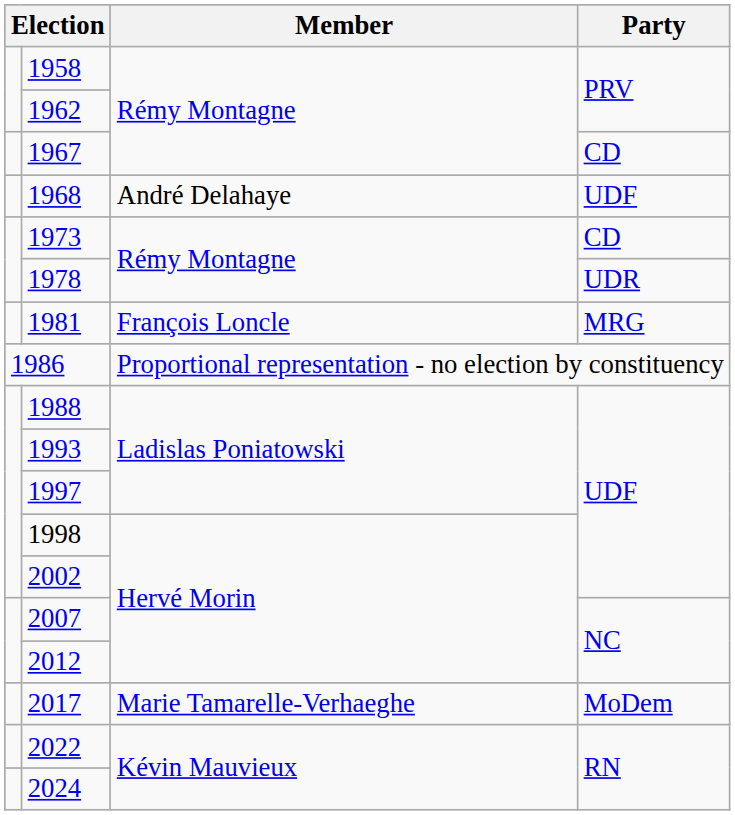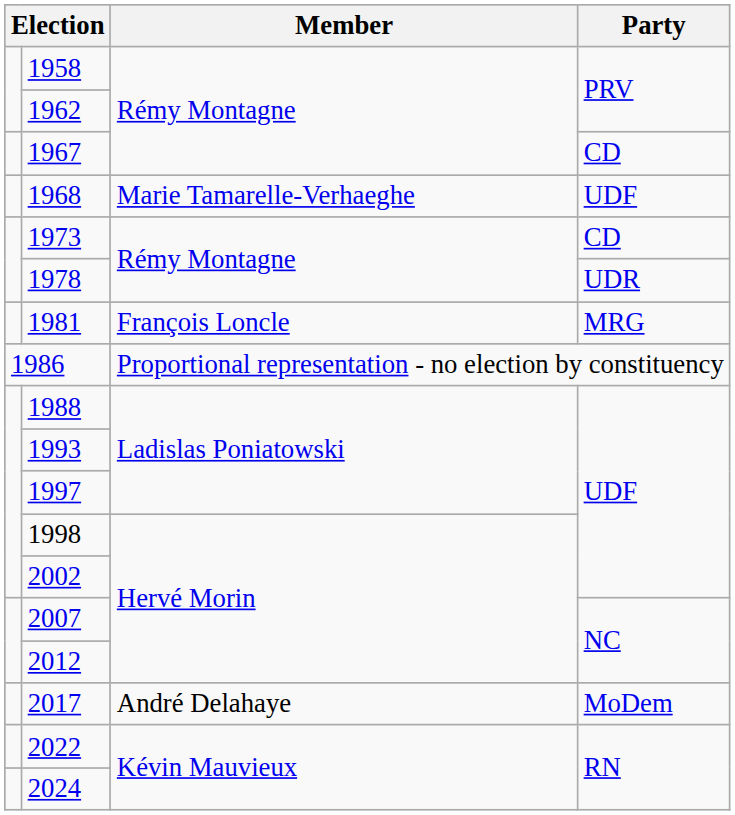1968 | Member: André Delahaye -> Marie Tamarelle-Verhaeghe
2017 | Member: Marie Tamarelle-Verhaeghe -> André Delahaye
